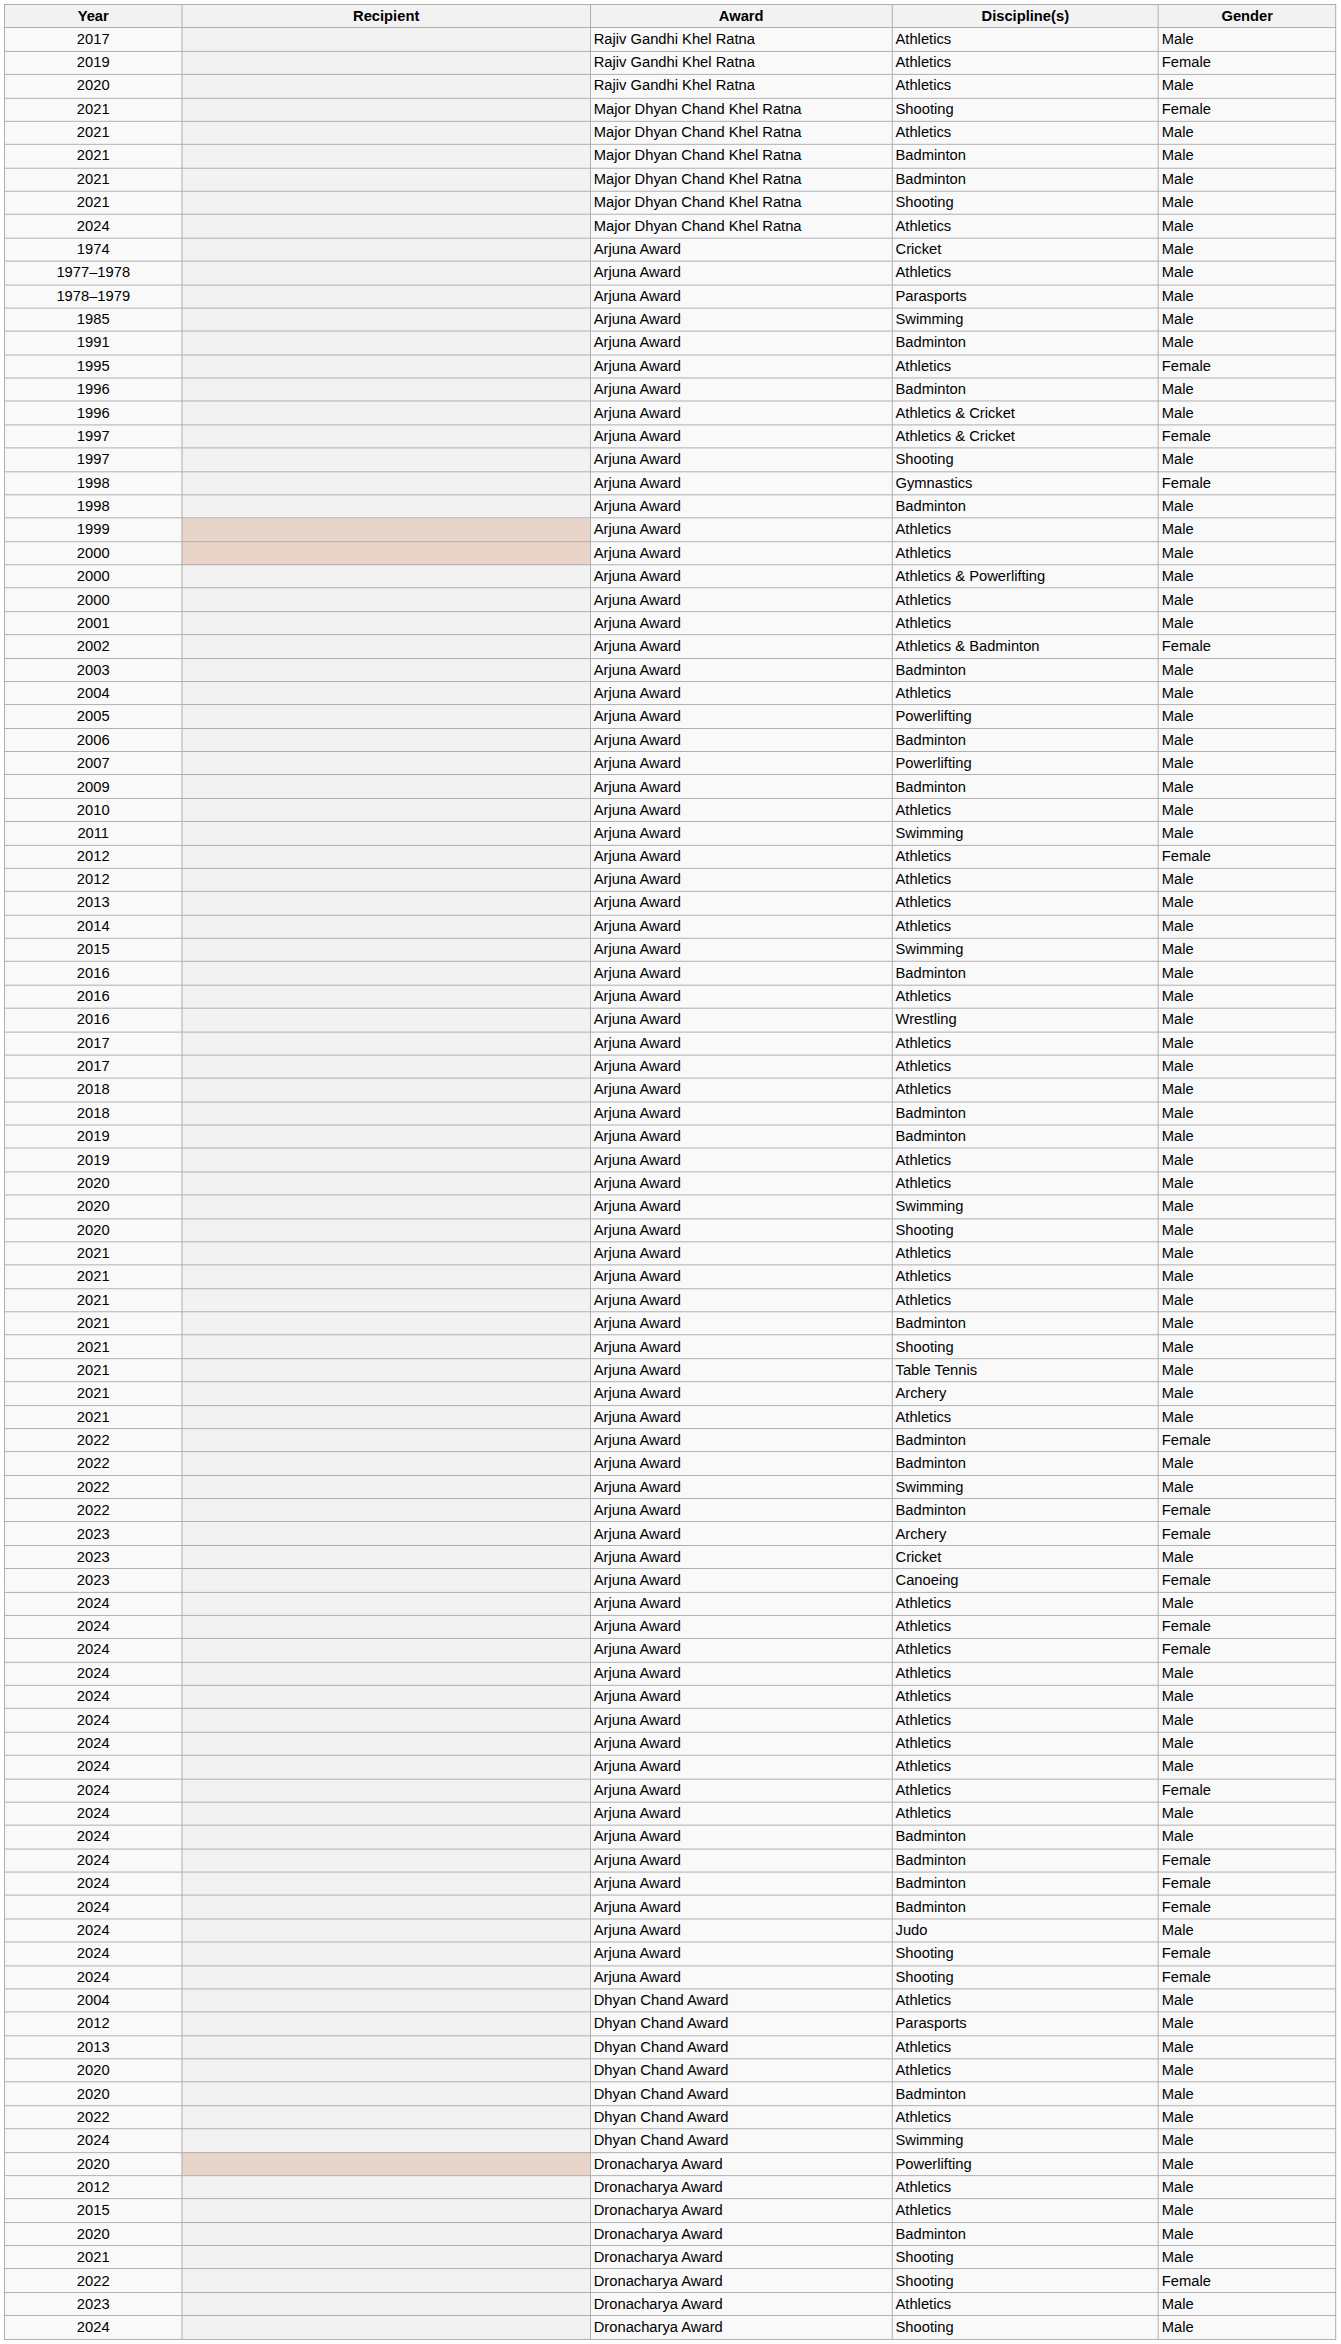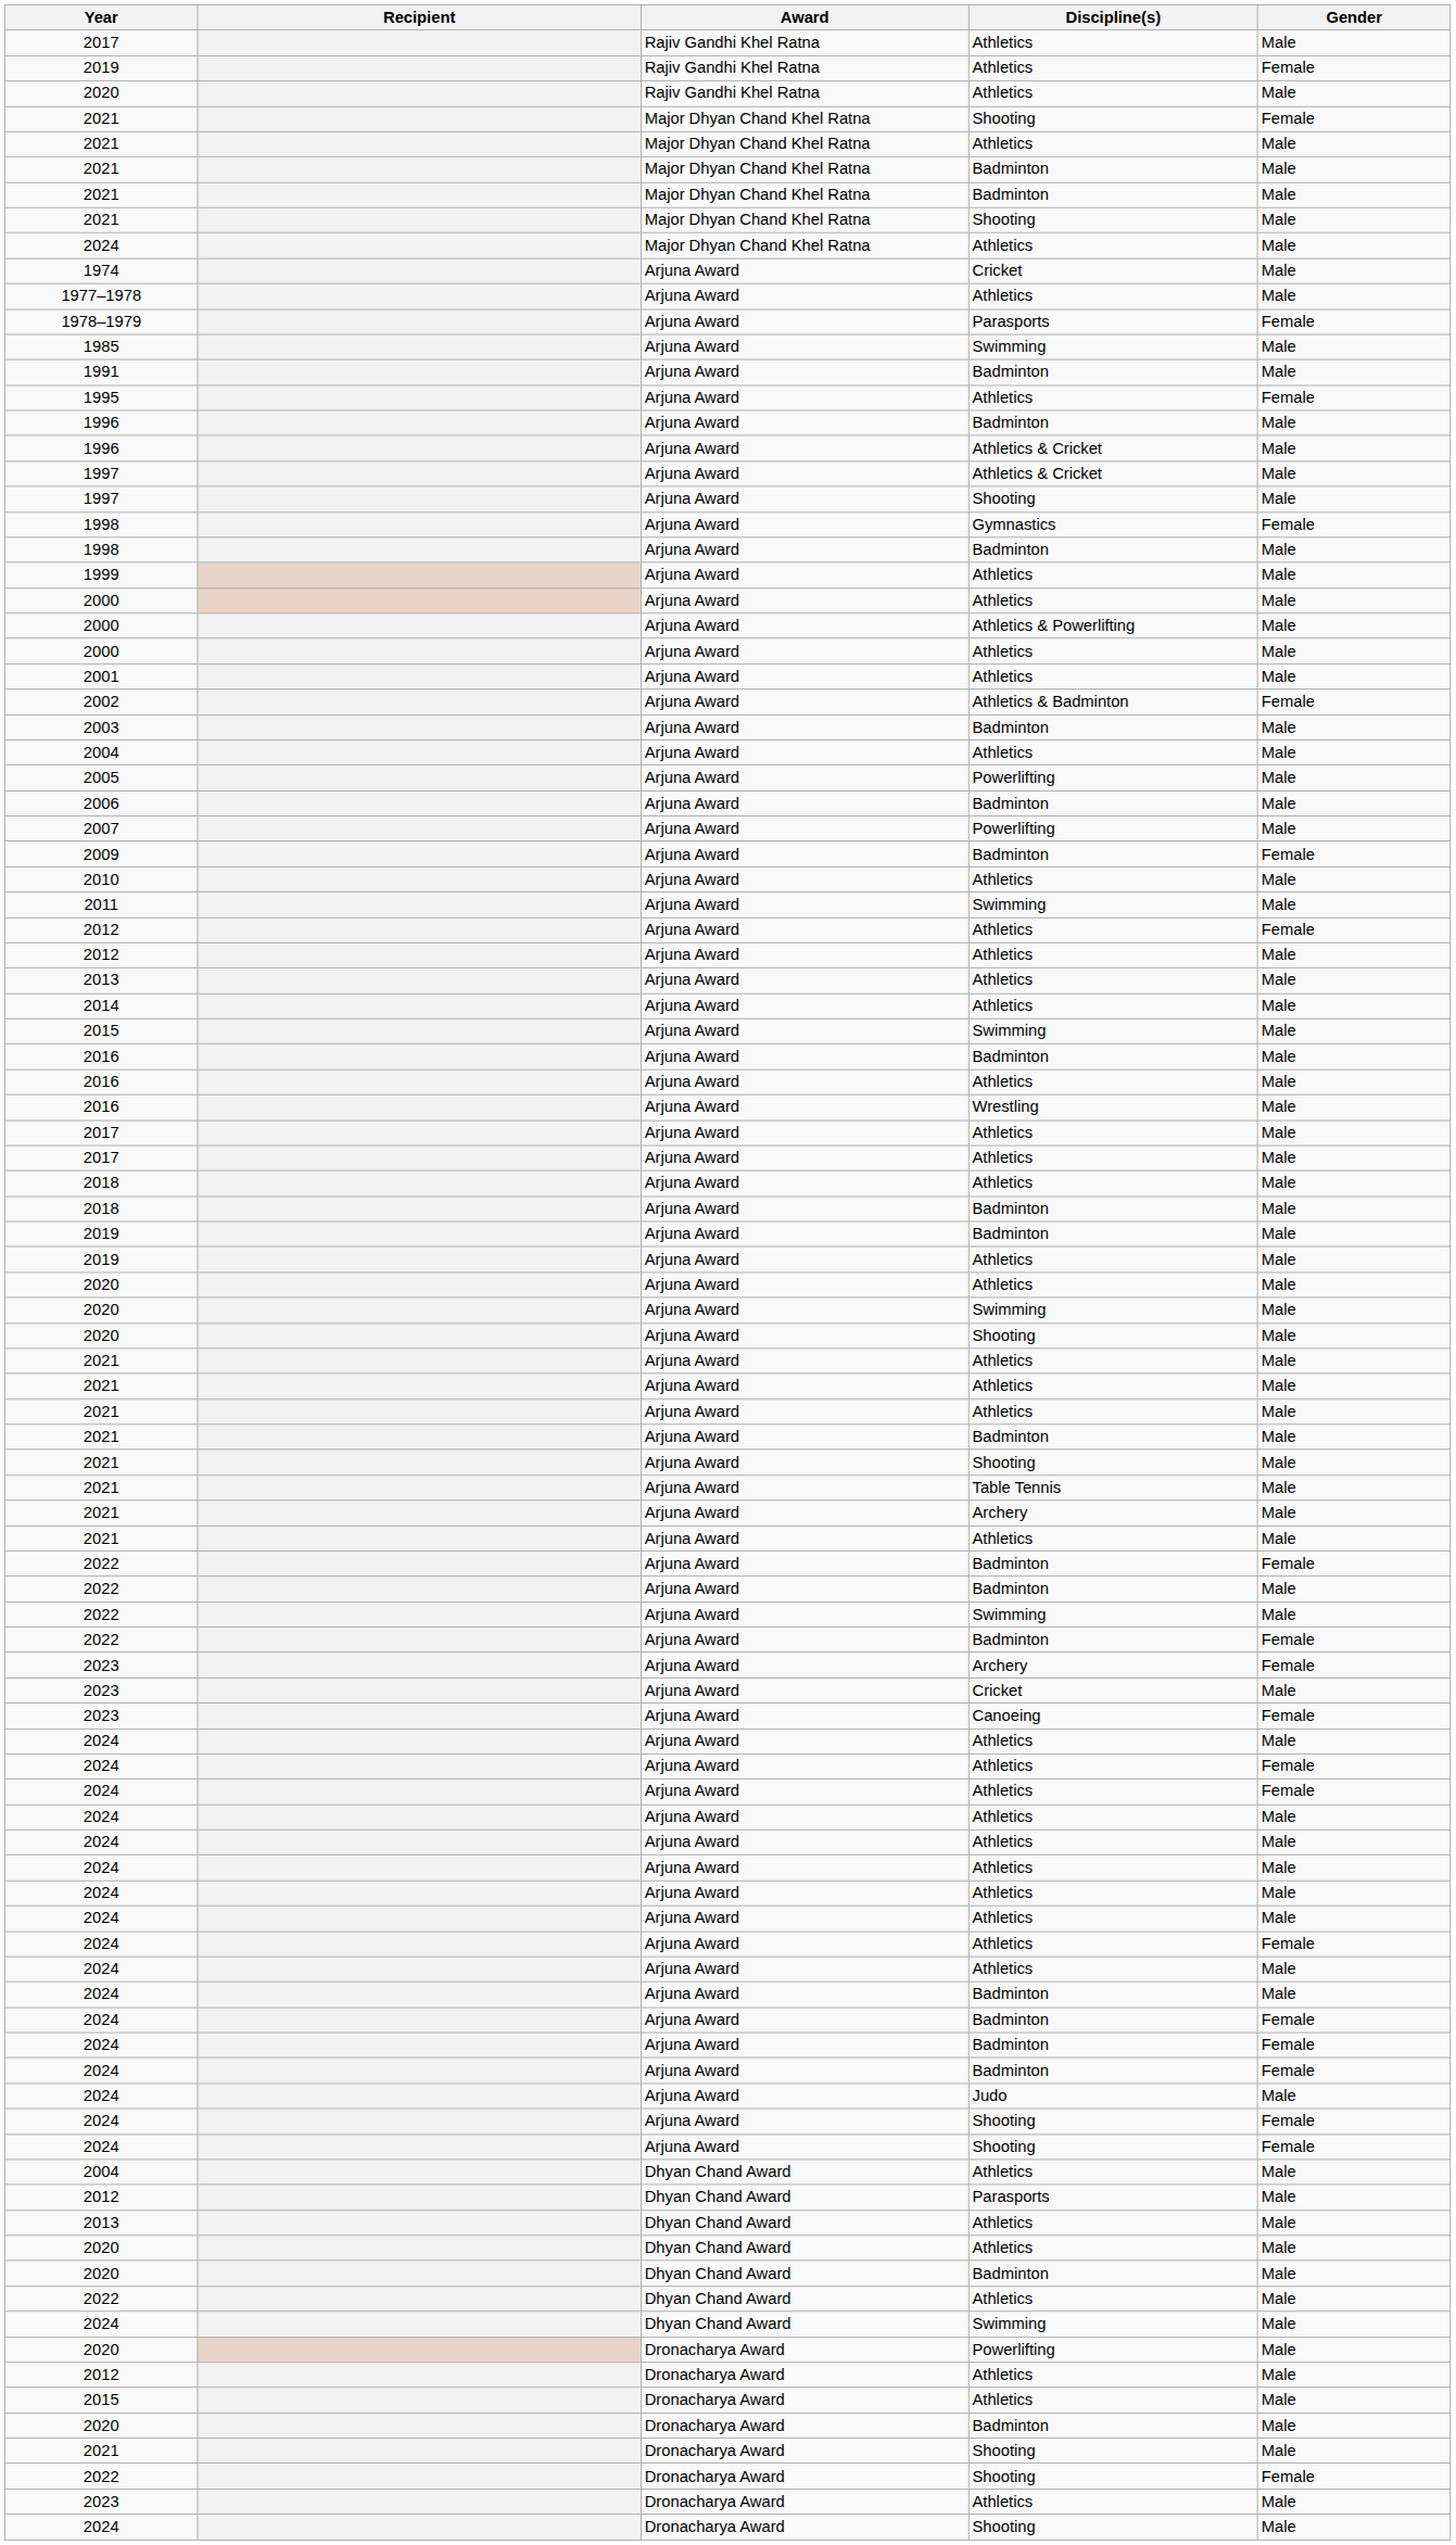1978–1979 | Gender: Male -> Female
1997 / Athletics & Cricket | Gender: Female -> Male
2009 | Gender: Male -> Female
